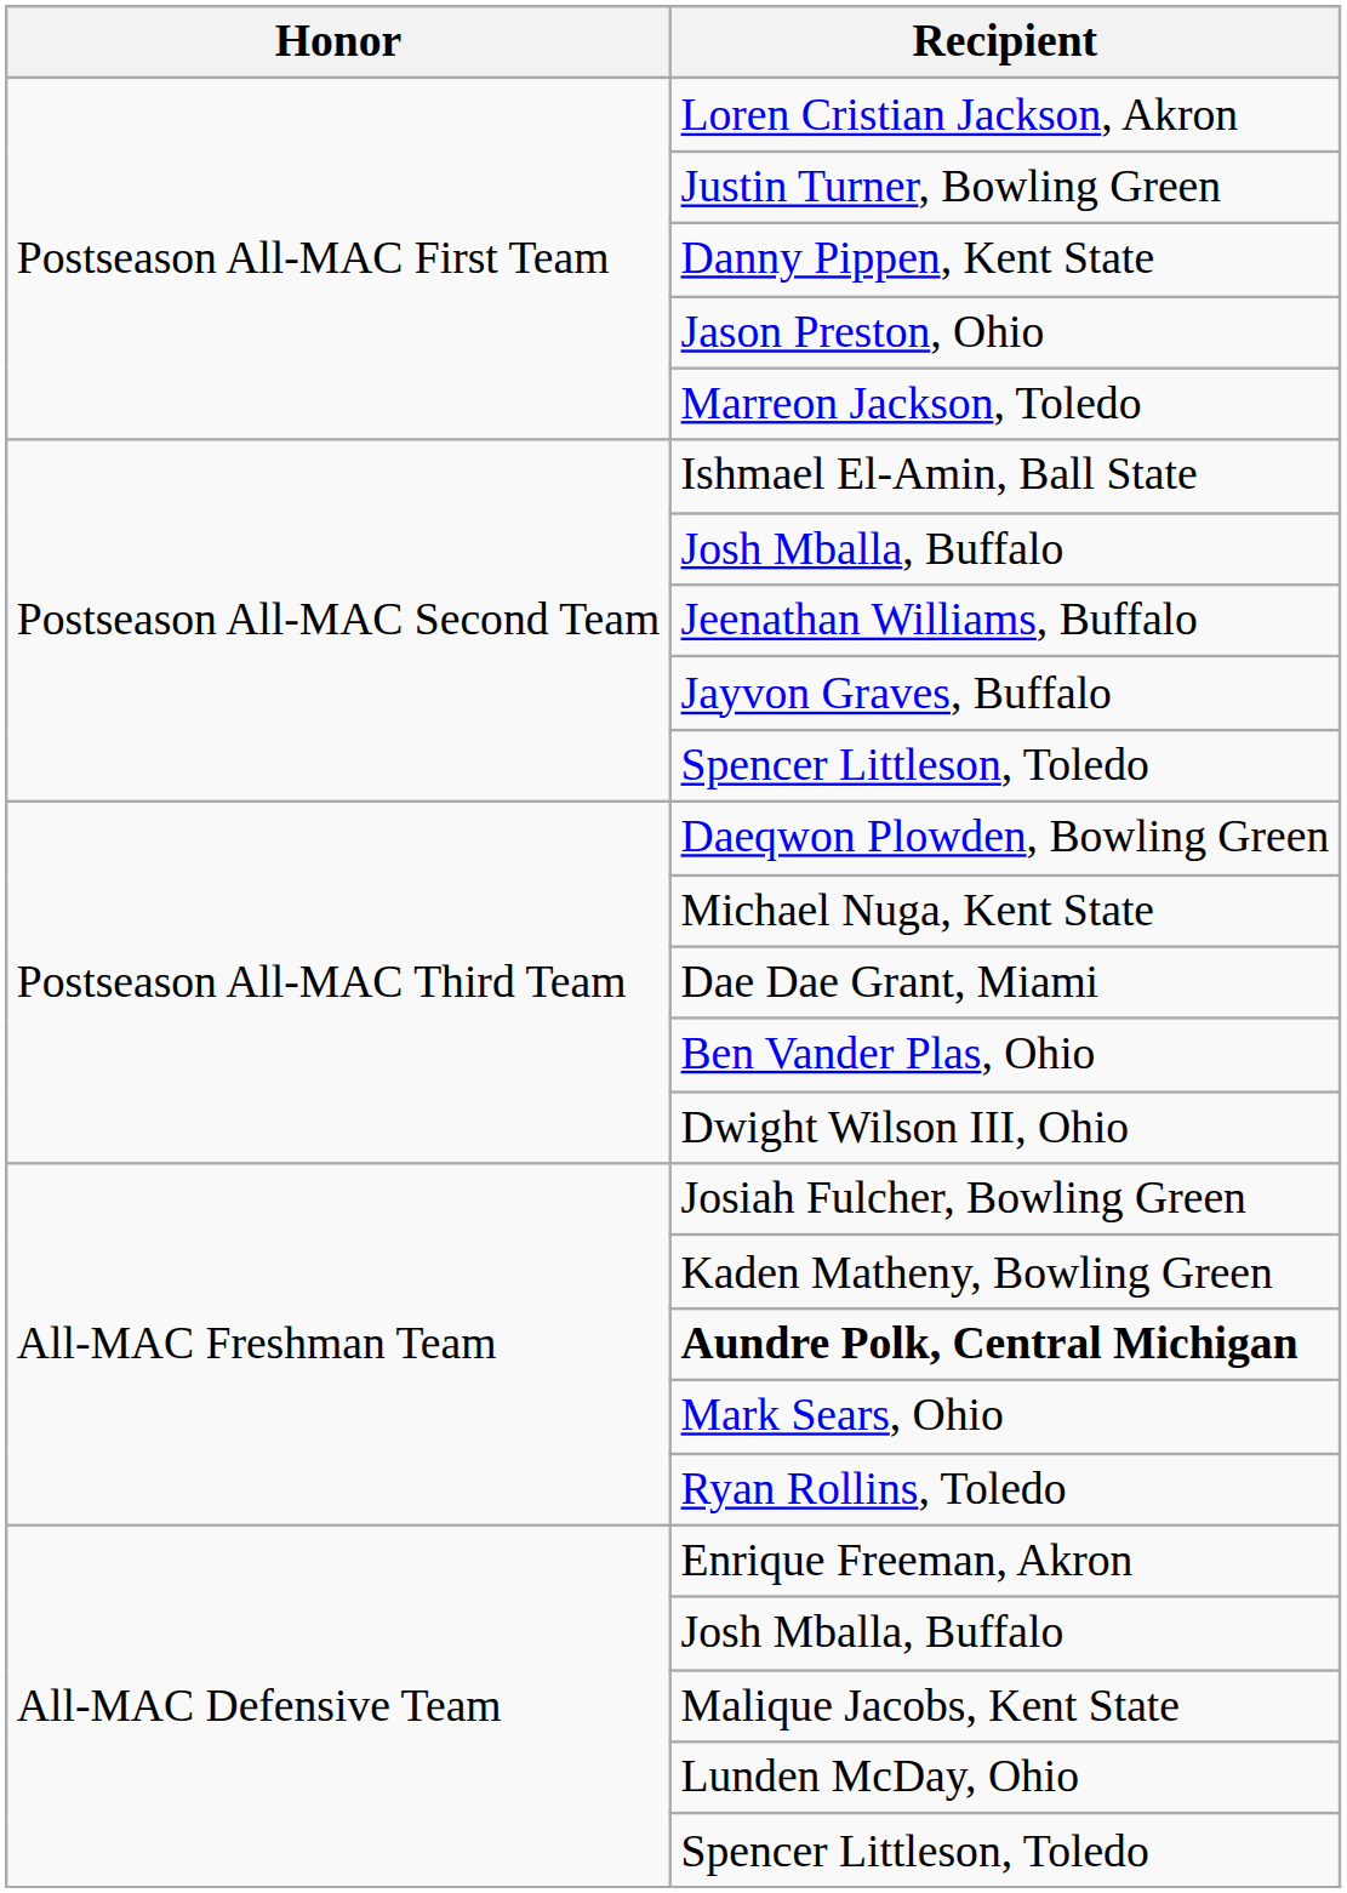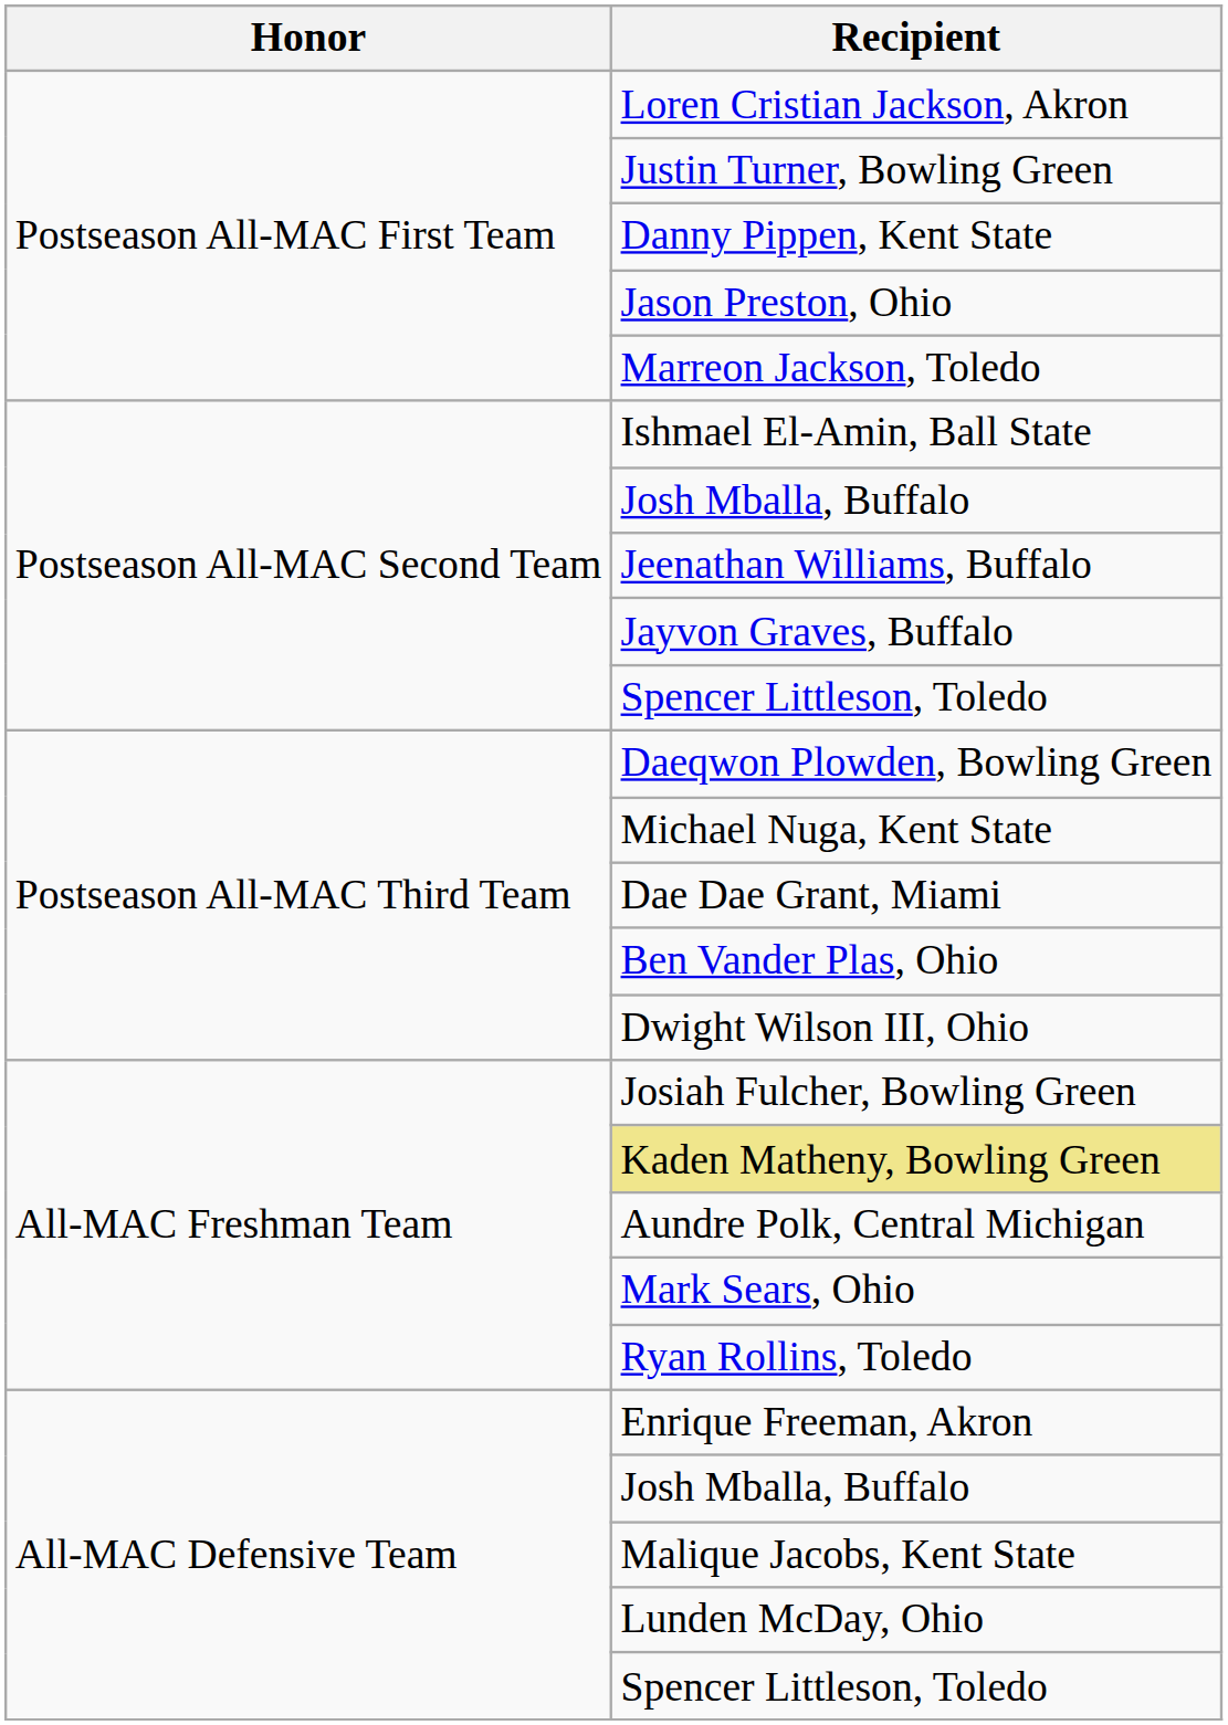row 18 | Recipient: no background -> khaki background
row 19 | Recipient: bold -> normal
